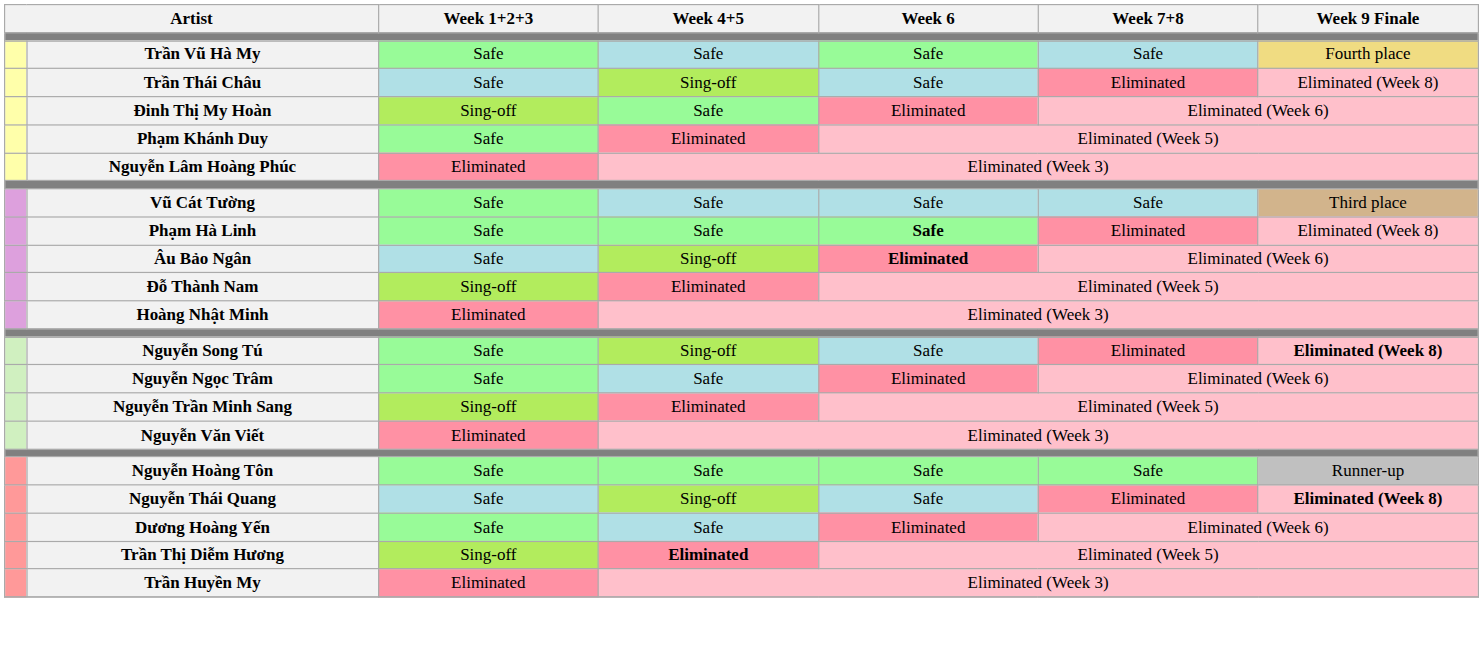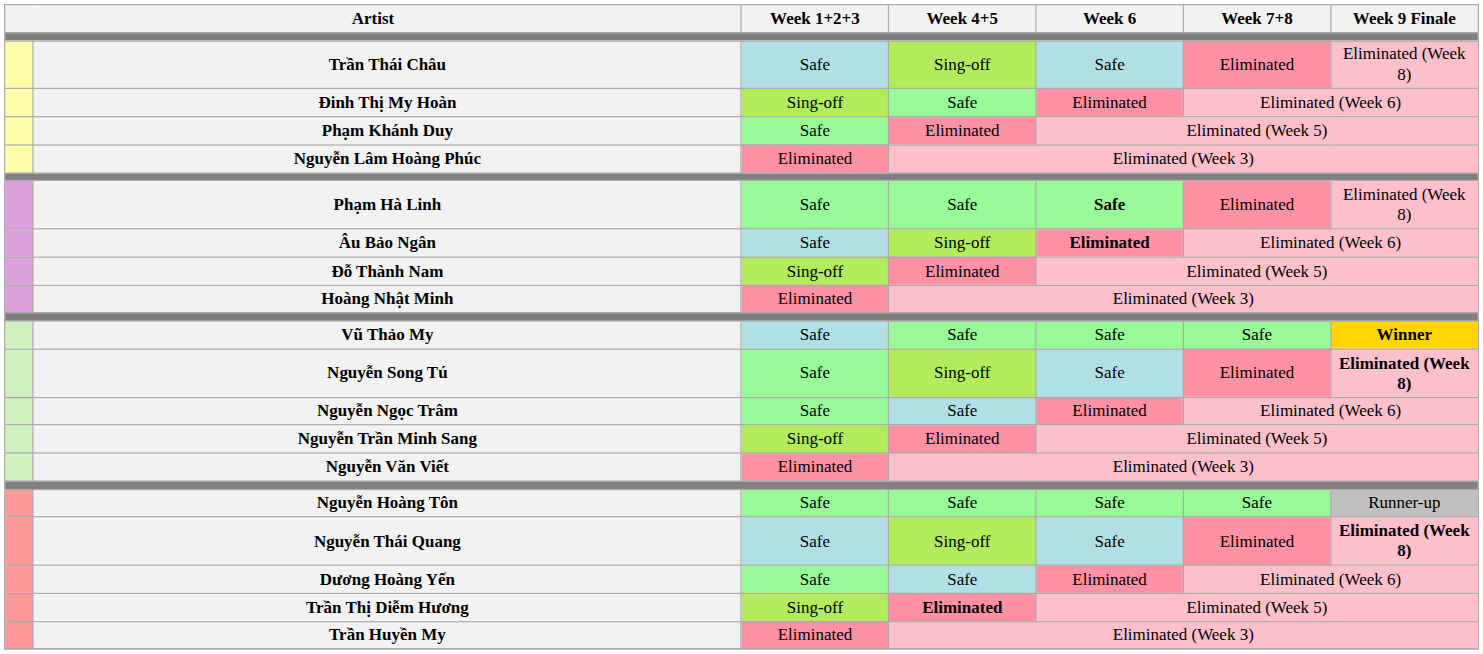- row: Trần Vũ Hà My | Safe | Safe | Safe | Safe | Fourth place
- row: Vũ Cát Tường | Safe | Safe | Safe | Safe | Third place
+ row: Vũ Thảo My | Safe | Safe | Safe | Safe | Winner
